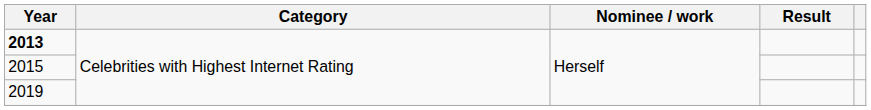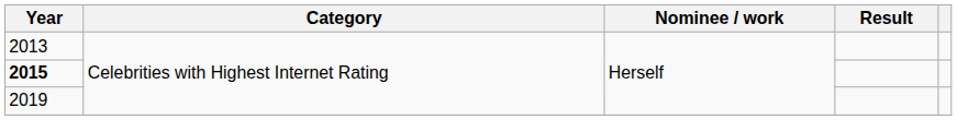2013 | Year: bold -> normal
2015 | Year: normal -> bold
